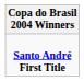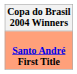row 2 | column 1: no background -> lightsalmon background
